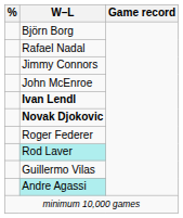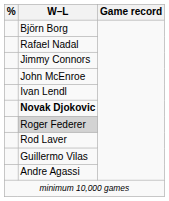Ivan Lendl | W–L: bold -> normal
Roger Federer | W–L: no background -> lightgrey background
Rod Laver | W–L: paleturquoise background -> no background
Andre Agassi | W–L: paleturquoise background -> no background
